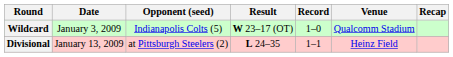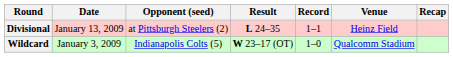rows swapped: Wildcard <-> Divisional
